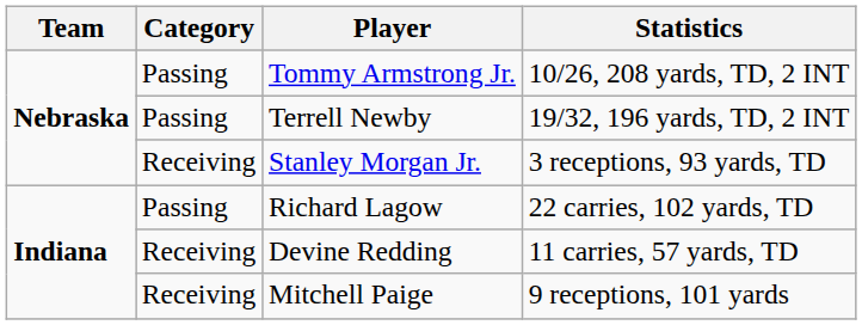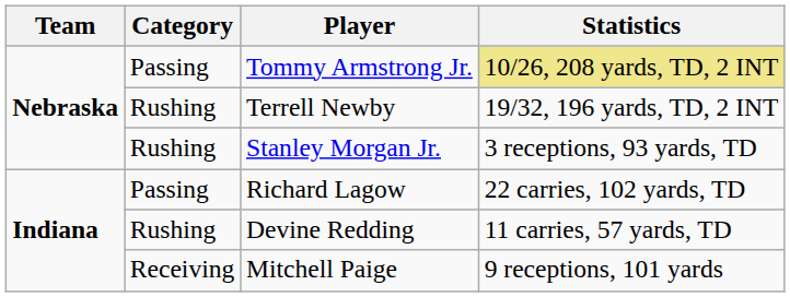Tommy Armstrong Jr. | Statistics: no background -> khaki background
Terrell Newby | Category: Passing -> Rushing
Stanley Morgan Jr. | Category: Receiving -> Rushing
Devine Redding | Category: Receiving -> Rushing
